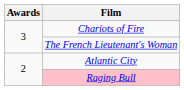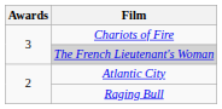The French Lieutenant's Woman | Film: no background -> lightgrey background
Raging Bull | Film: pink background -> no background
